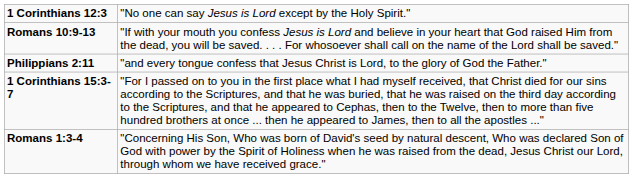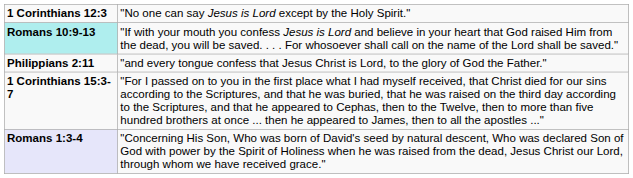Romans 10:9-13 | column 1: no background -> paleturquoise background
Romans 1:3-4 | column 1: no background -> lavender background
